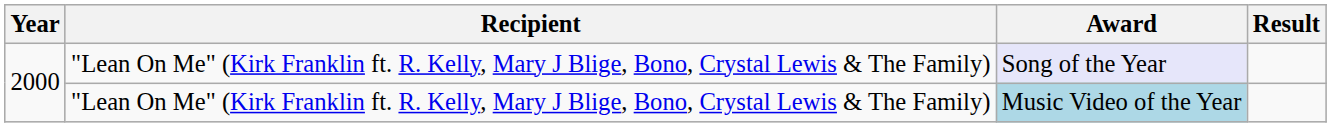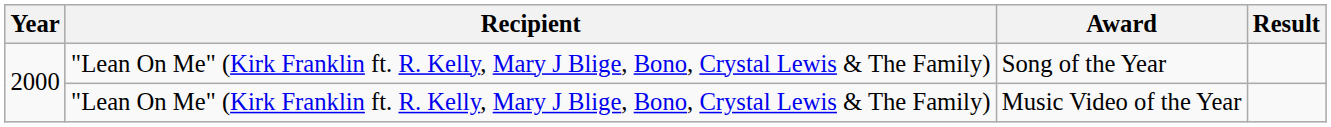Song of the Year | Award: lavender background -> no background
Music Video of the Year | Award: lightblue background -> no background
